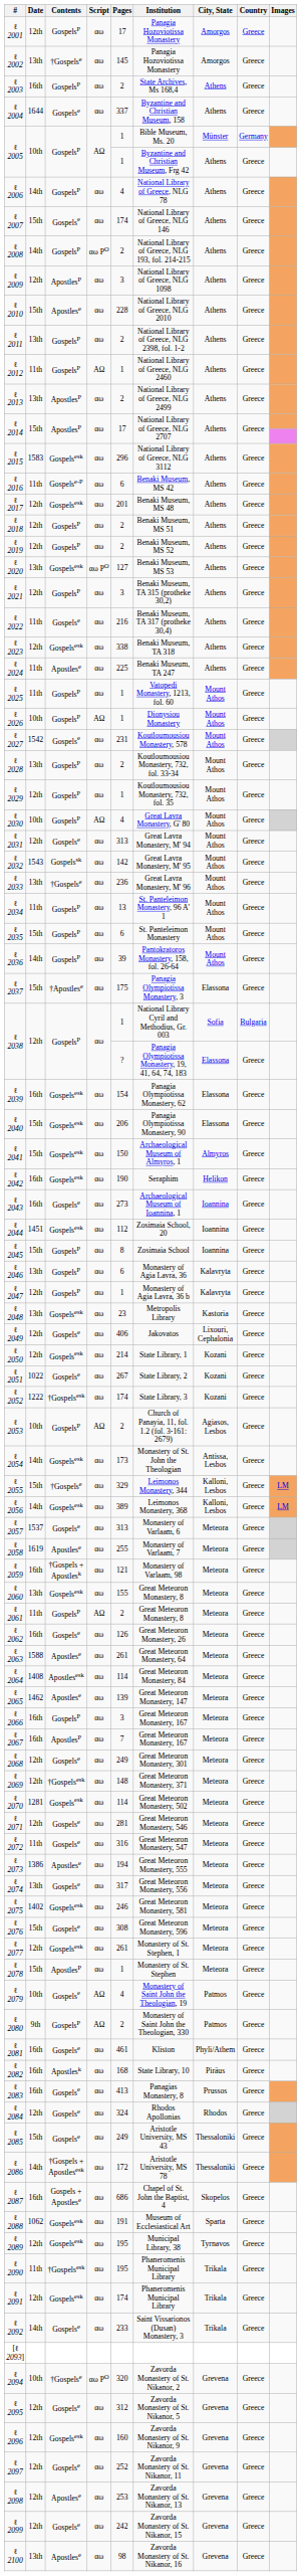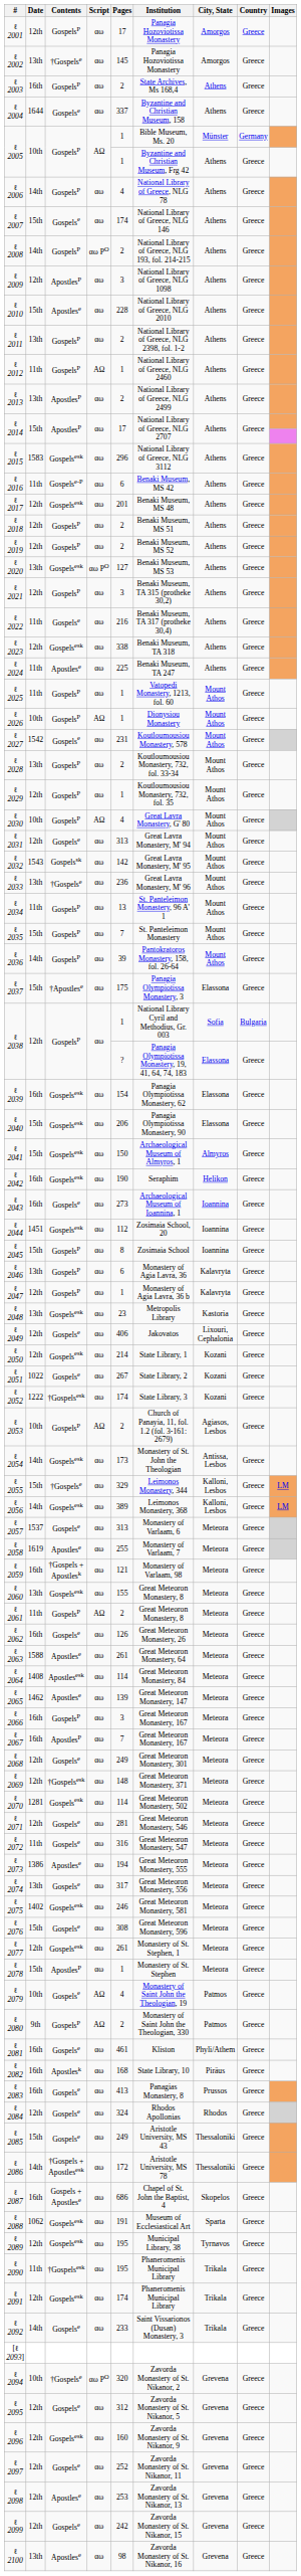ℓ 2035 | Pages: 6 -> 7
